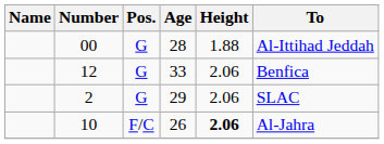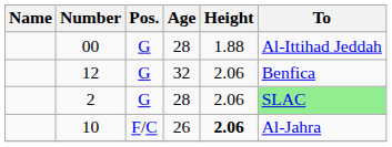12 | Age: 33 -> 32
2 | Age: 29 -> 28
2 | To: no background -> lightgreen background
